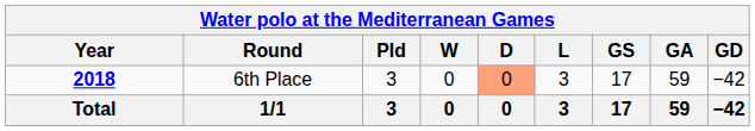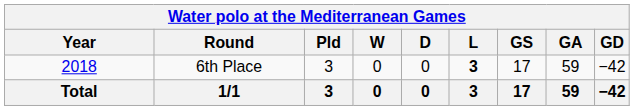6th Place | Year: bold -> normal
6th Place | D: lightsalmon background -> no background
6th Place | L: normal -> bold
